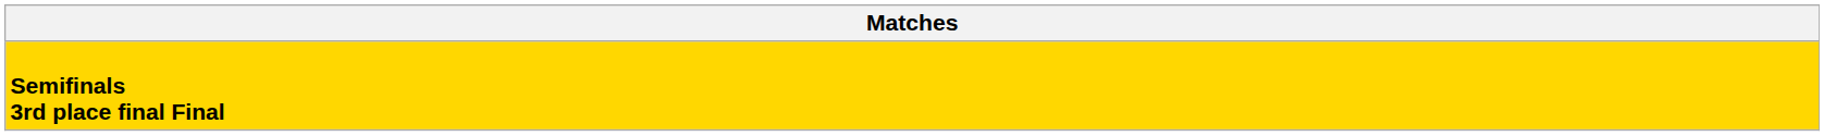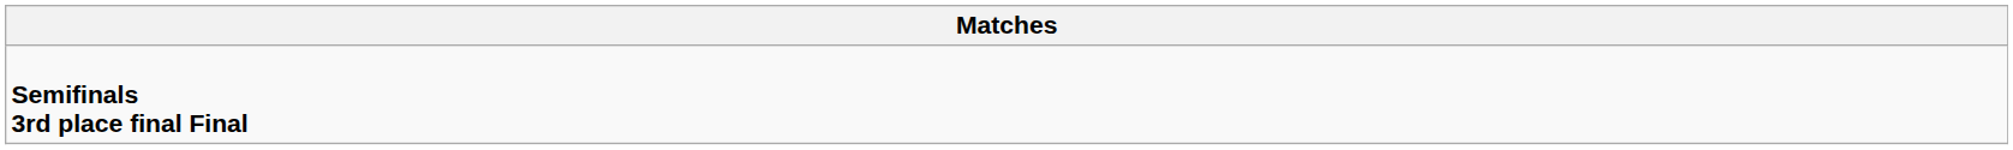row 2 | column 1: gold background -> no background
